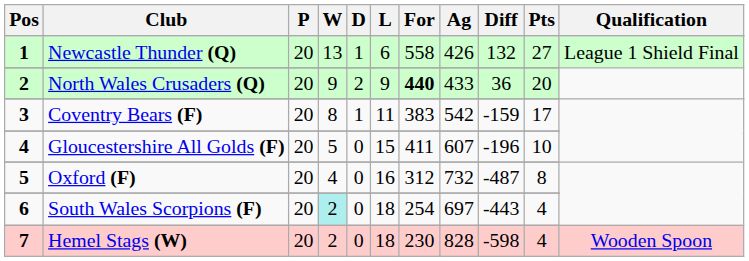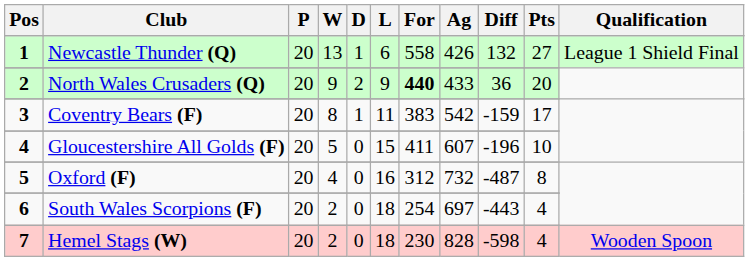South Wales Scorpions (F) | W: paleturquoise background -> no background
